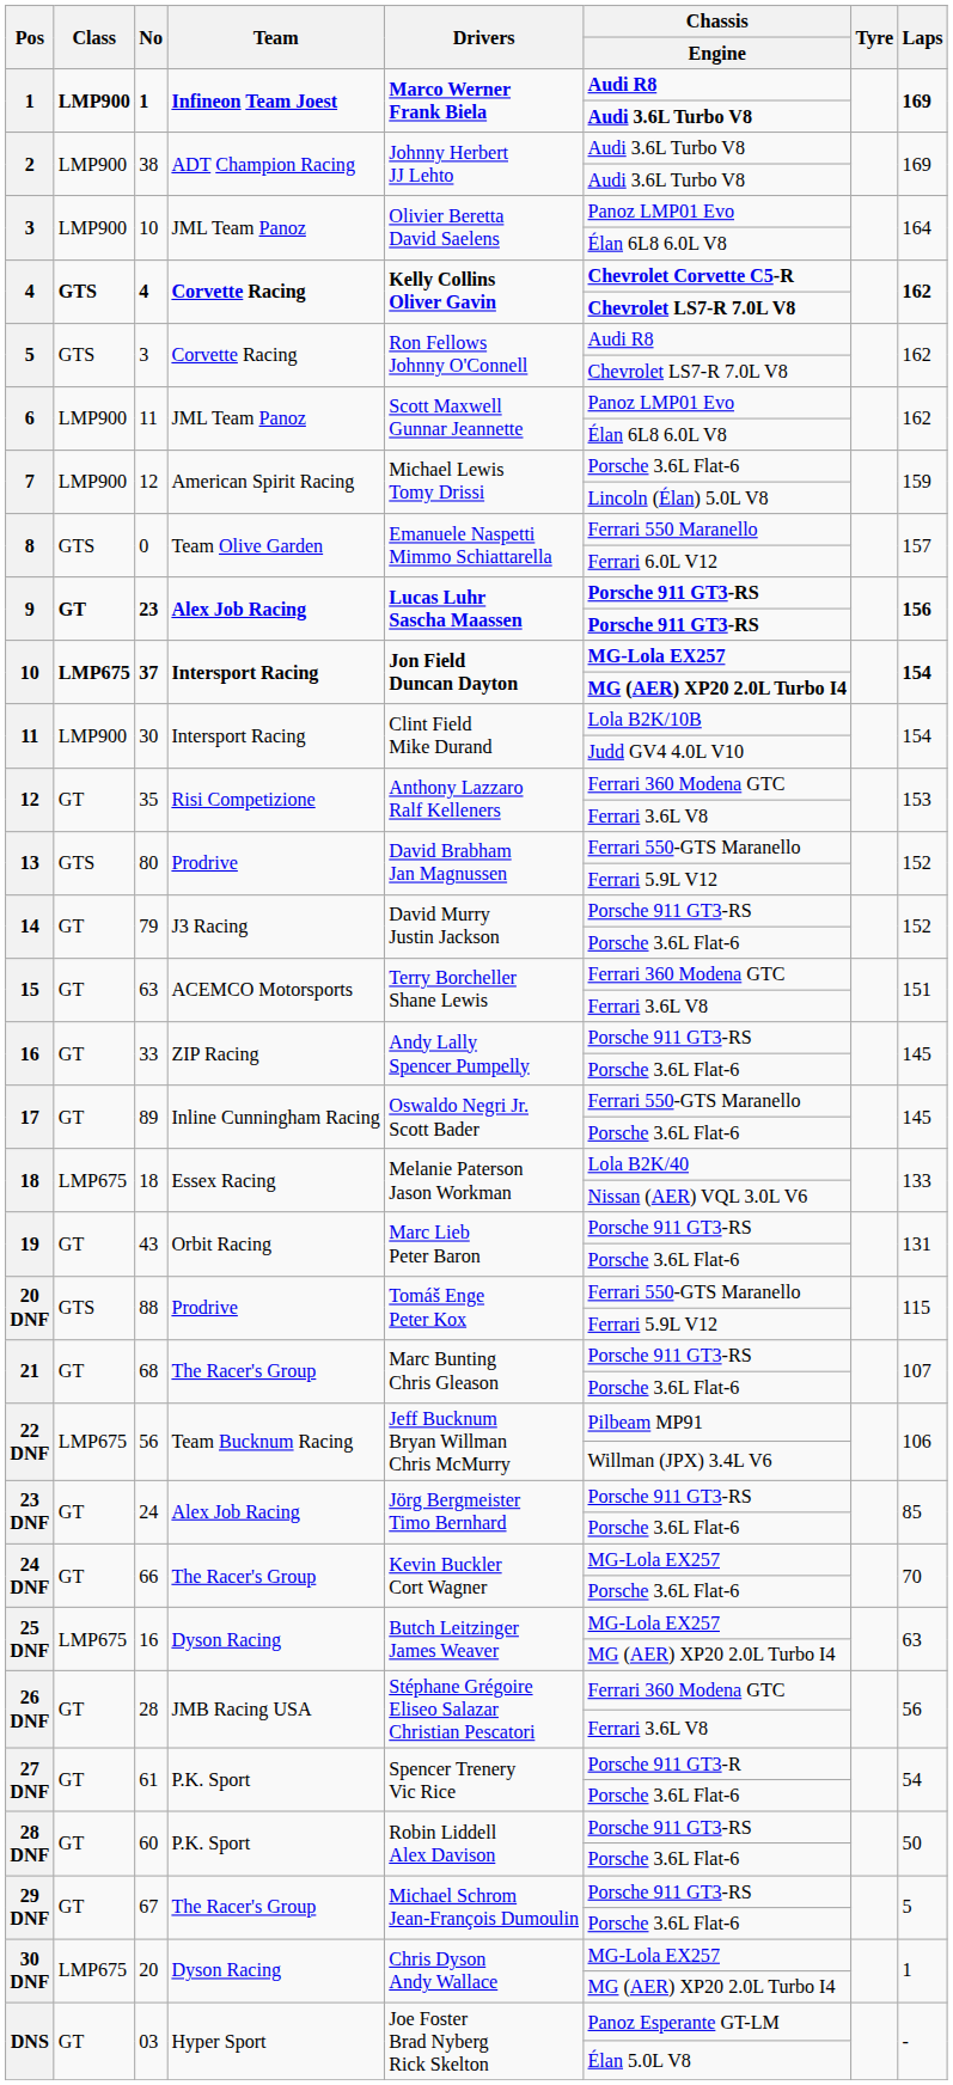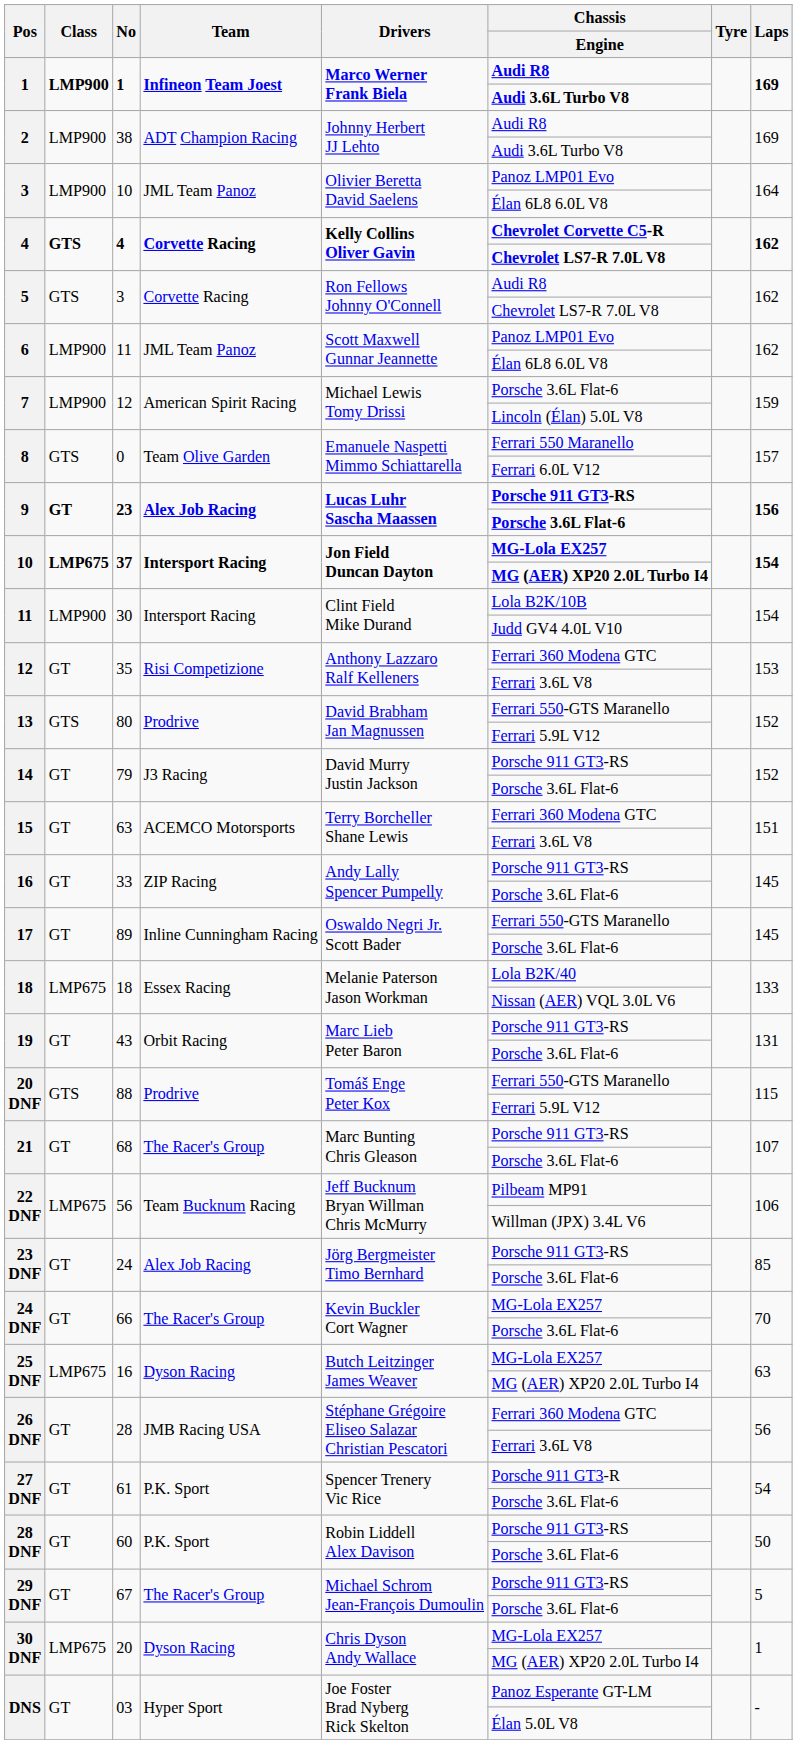row 5 | Chassis / Engine: Audi 3.6L Turbo V8 -> Audi R8
row 20 | Chassis / Engine: Porsche 911 GT3-RS -> Porsche 3.6L Flat-6
